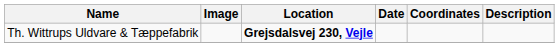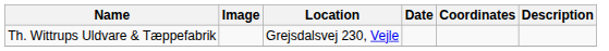Th. Wittrups Uldvare & Tæppefabrik | Location: bold -> normal
